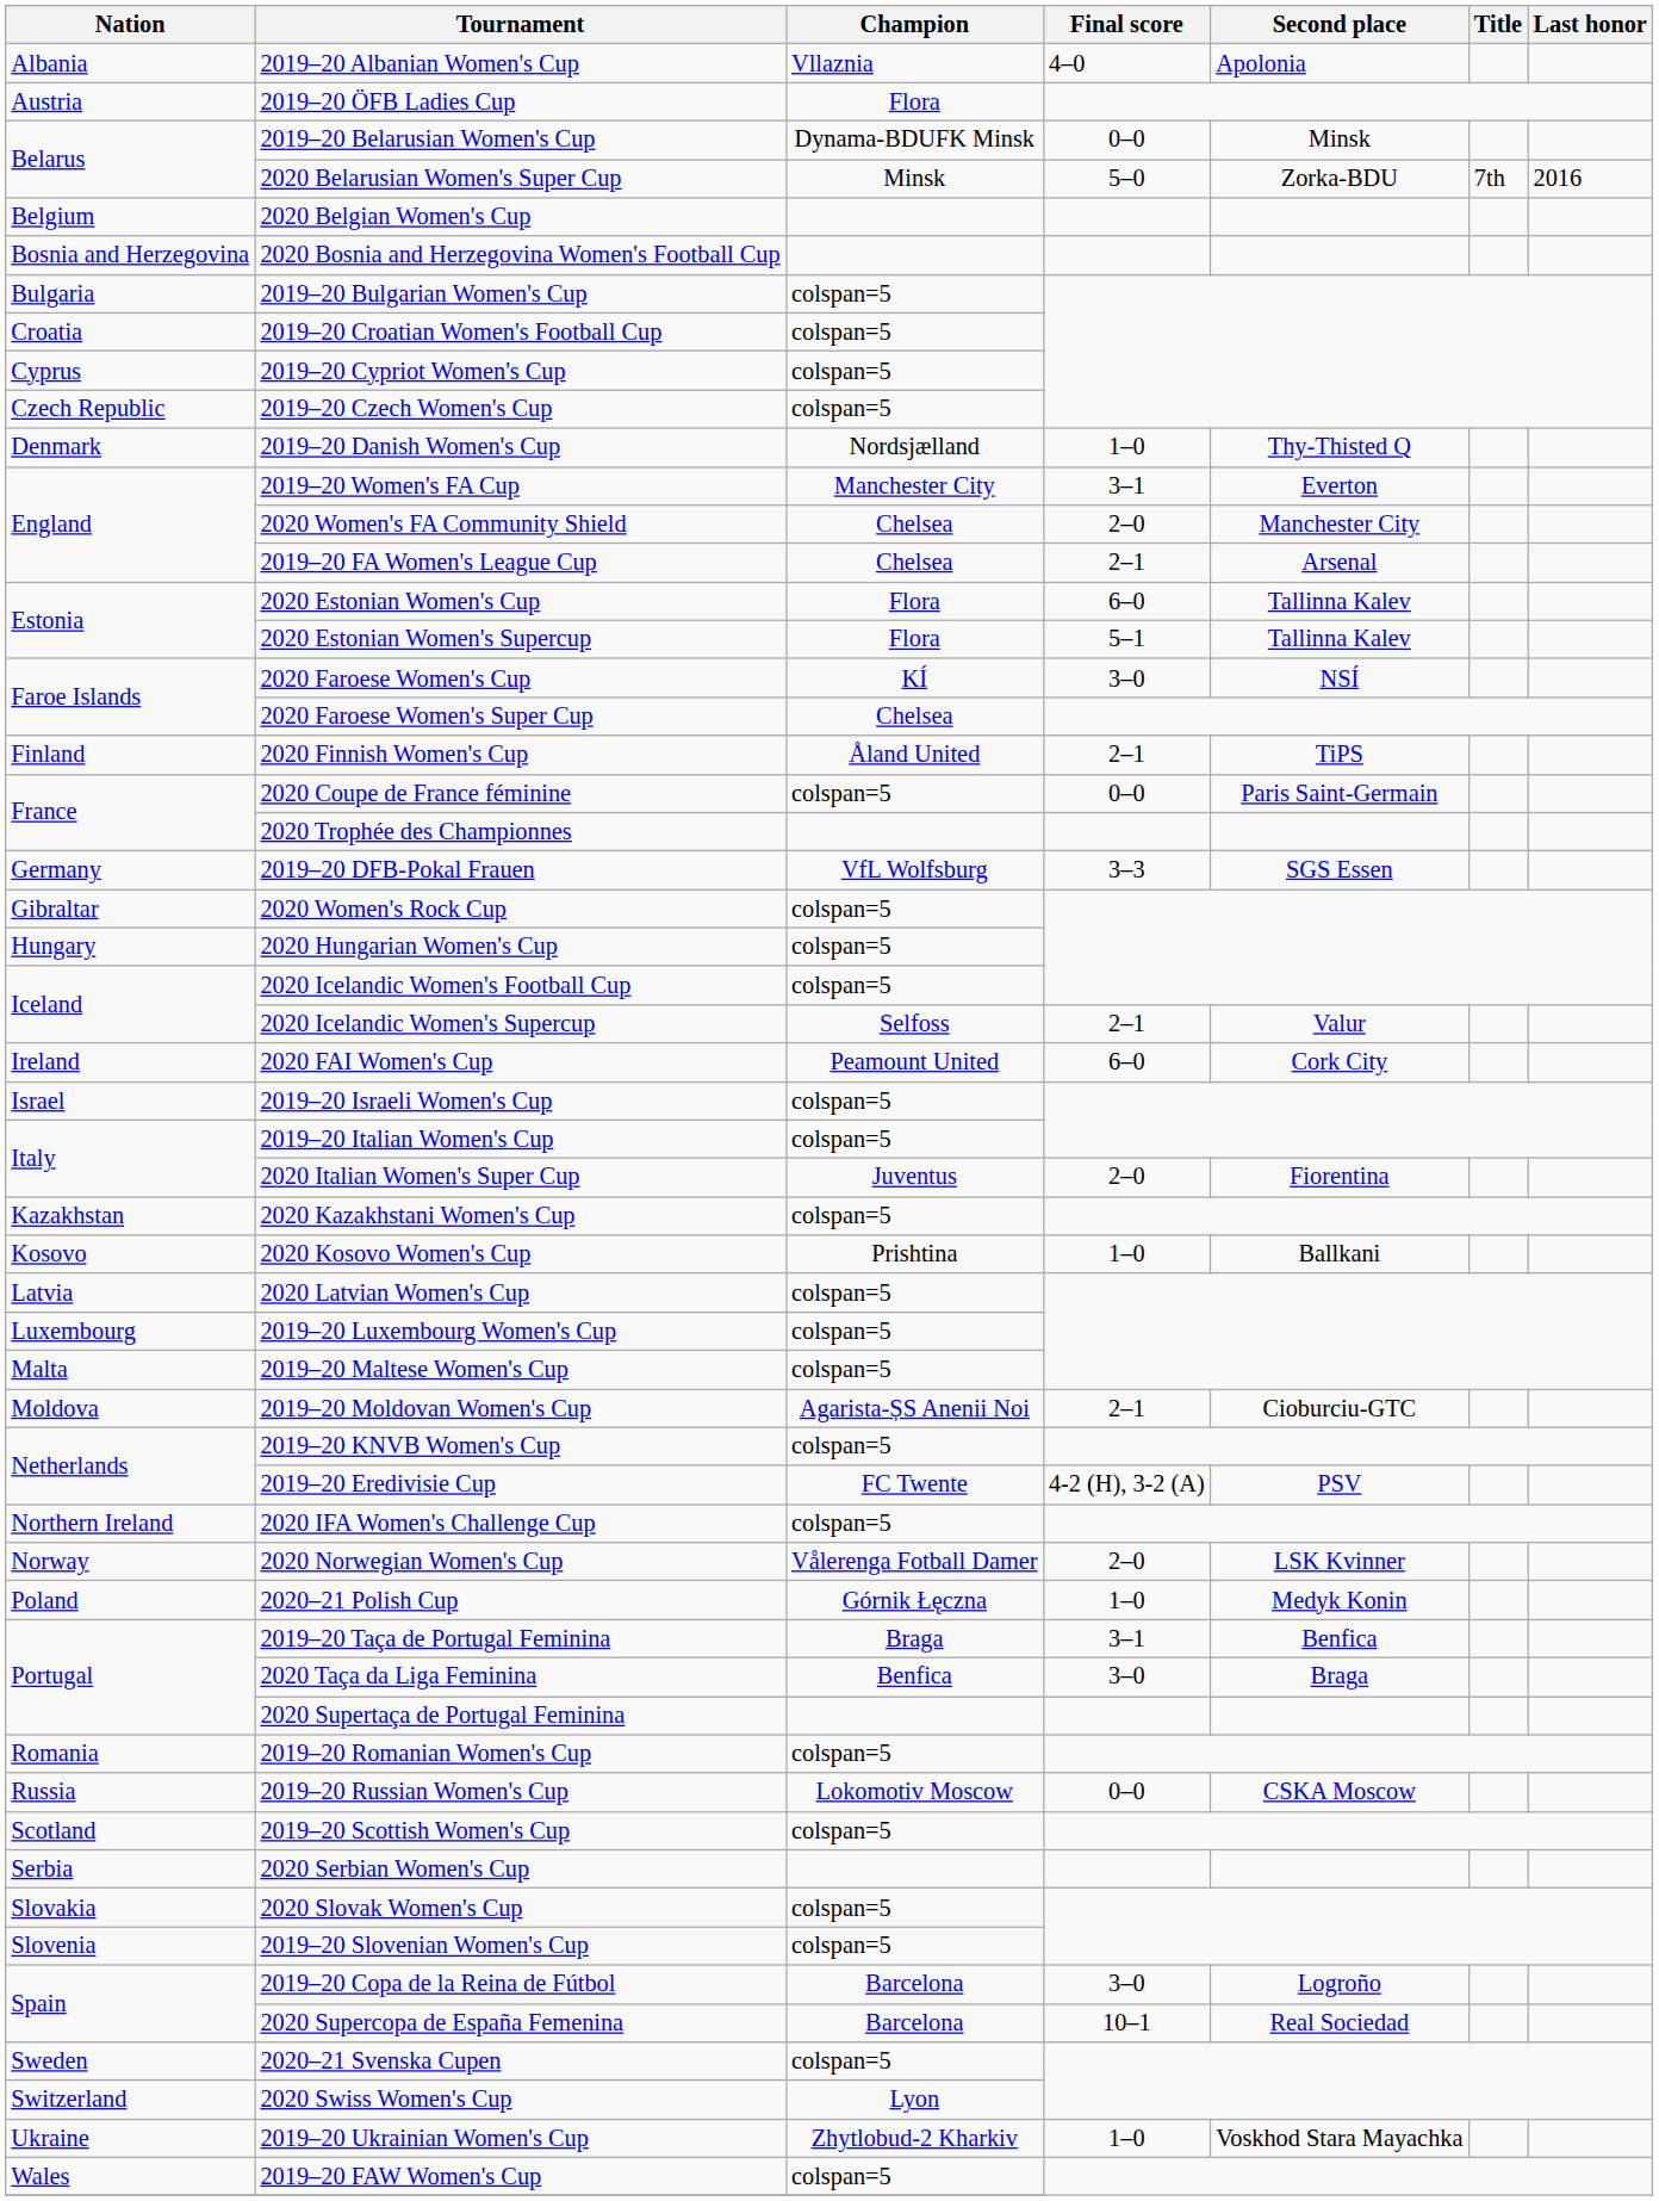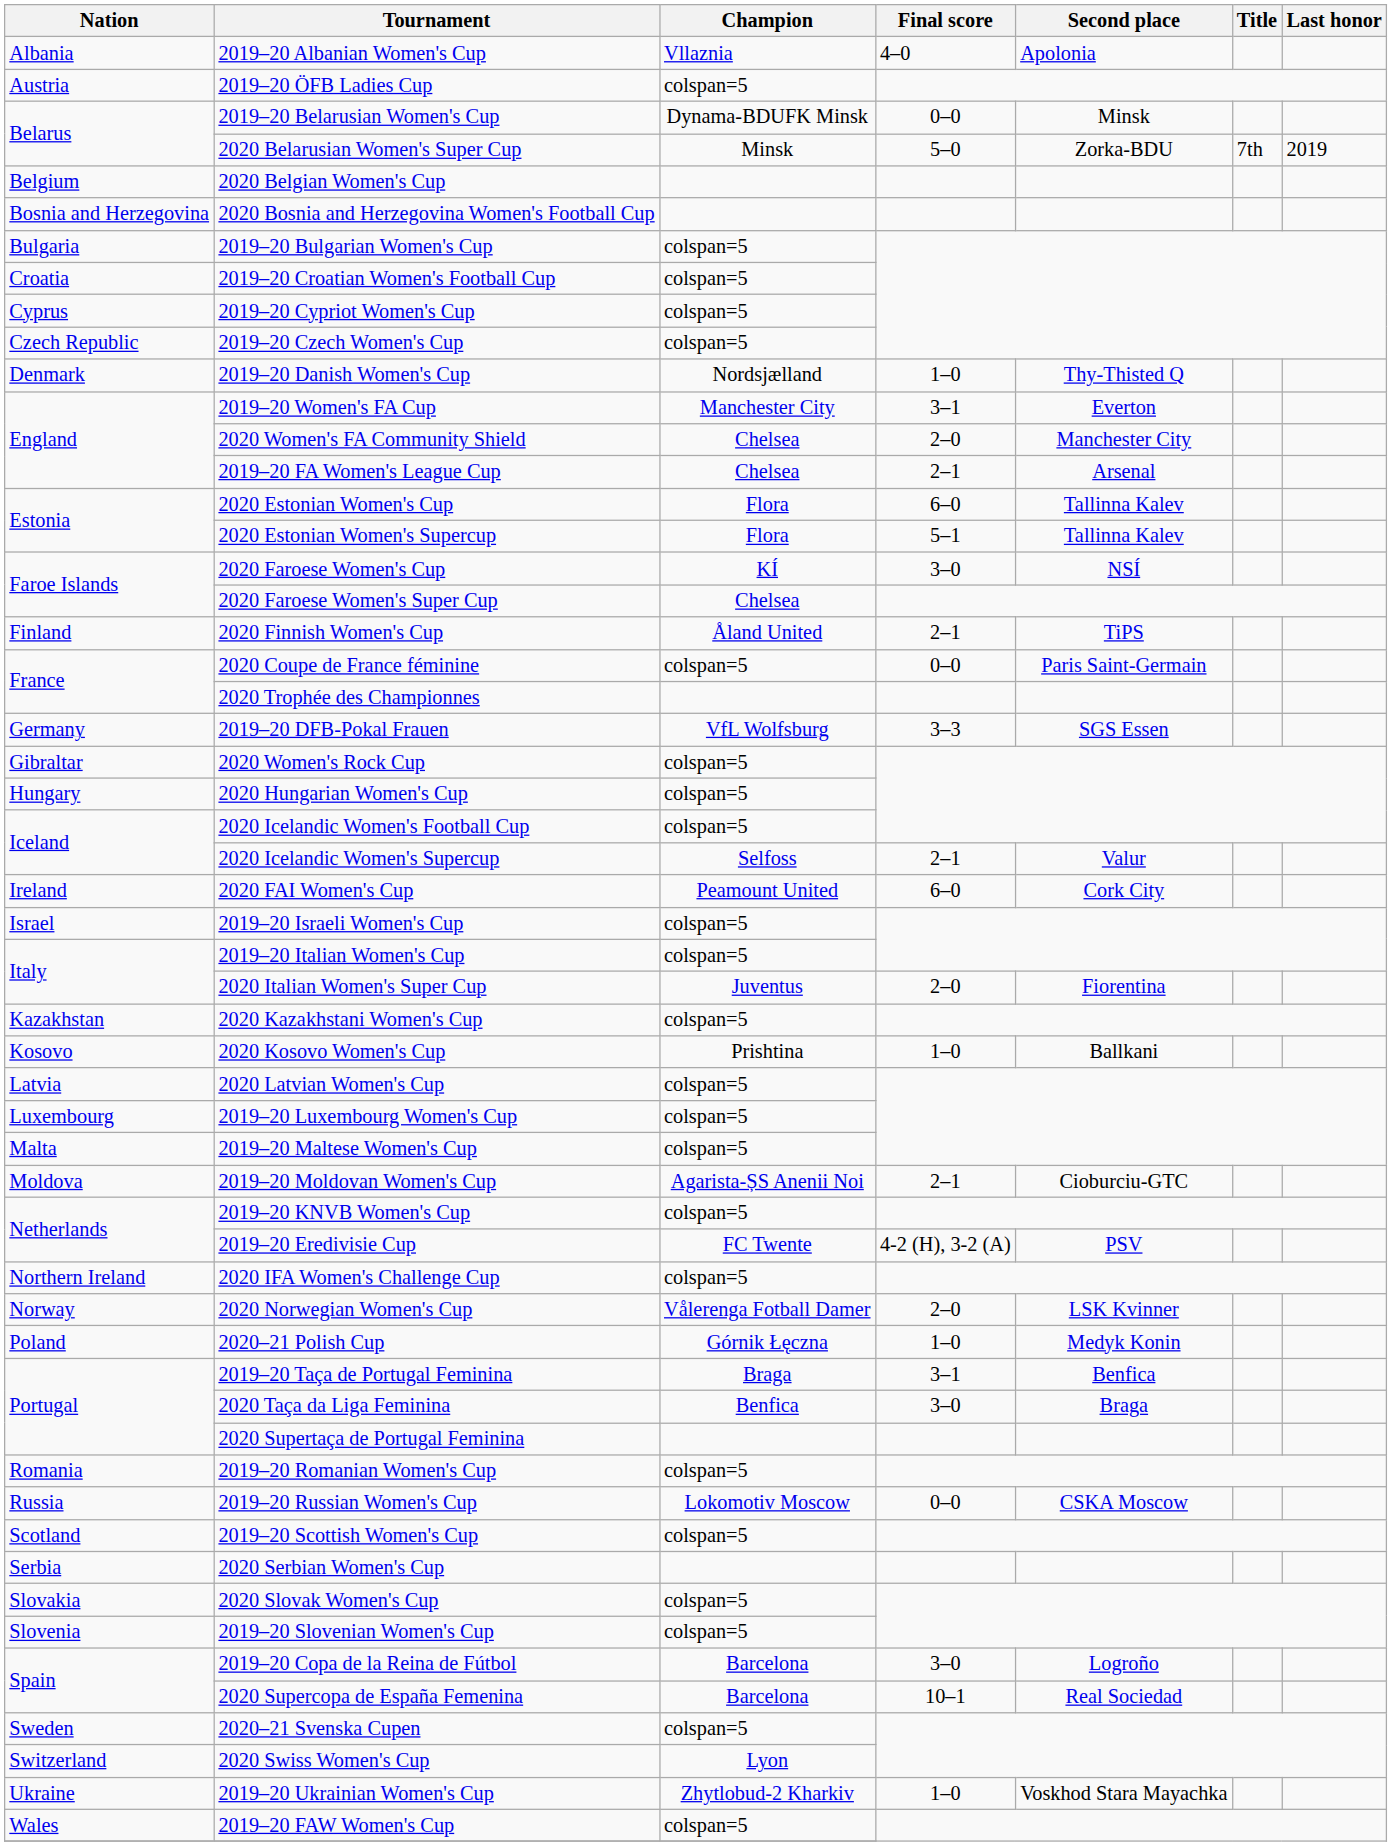2019–20 ÖFB Ladies Cup | Champion: Flora -> colspan=5
2020 Belarusian Women's Super Cup | Last honor: 2016 -> 2019
